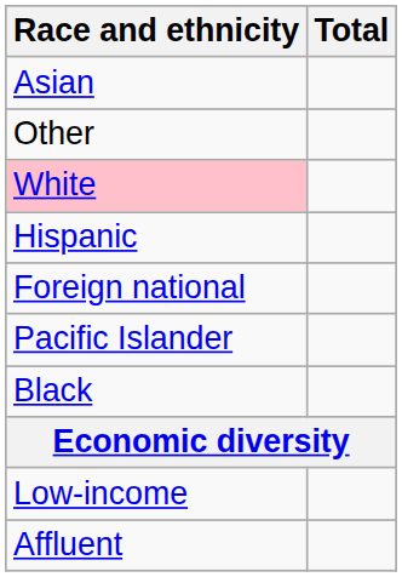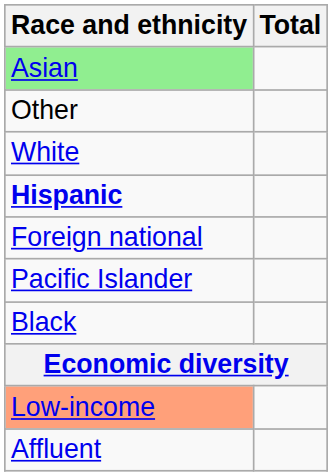Asian | Race and ethnicity: no background -> lightgreen background
White | Race and ethnicity: pink background -> no background
Hispanic | Race and ethnicity: normal -> bold
Low-income | Race and ethnicity: no background -> lightsalmon background
